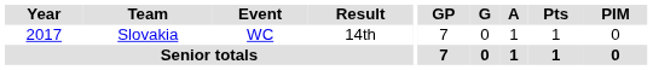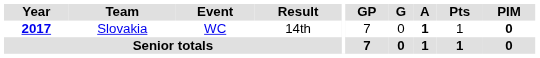Slovakia | Year: normal -> bold
Slovakia | A: normal -> bold
Slovakia | PIM: normal -> bold
